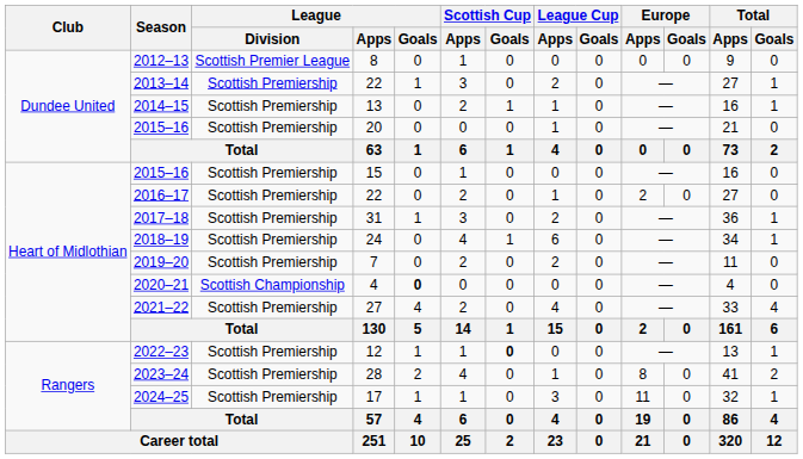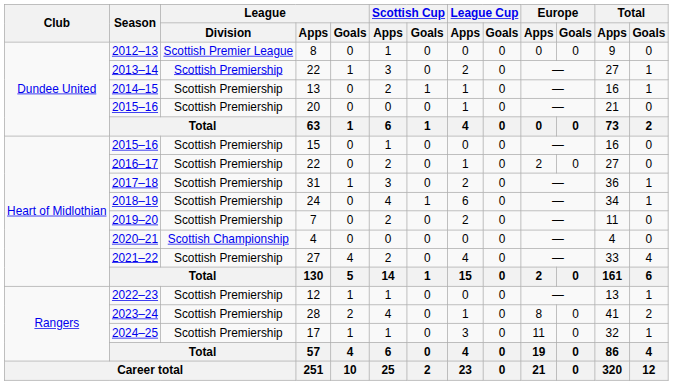2020–21 | League / Goals: bold -> normal
2022–23 | Scottish Cup / Goals: bold -> normal
